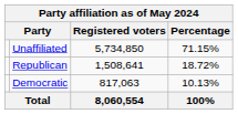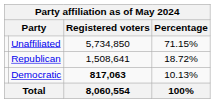Democratic | Registered voters: normal -> bold
